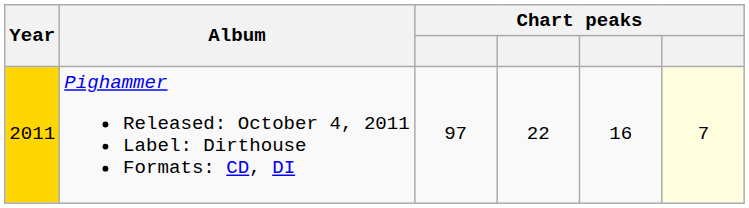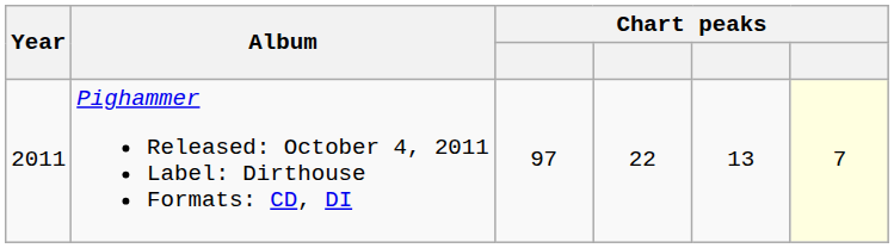row 3 | Year: gold background -> no background
row 3 | column 5: 16 -> 13
